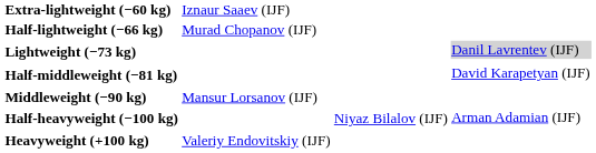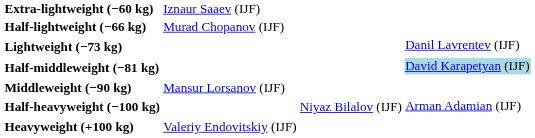Lightweight (−73 kg) / Danil Lavrentev (IJF) | column 4: lightgrey background -> no background
Half-middleweight (−81 kg) / David Karapetyan (IJF) | column 4: no background -> lightblue background
